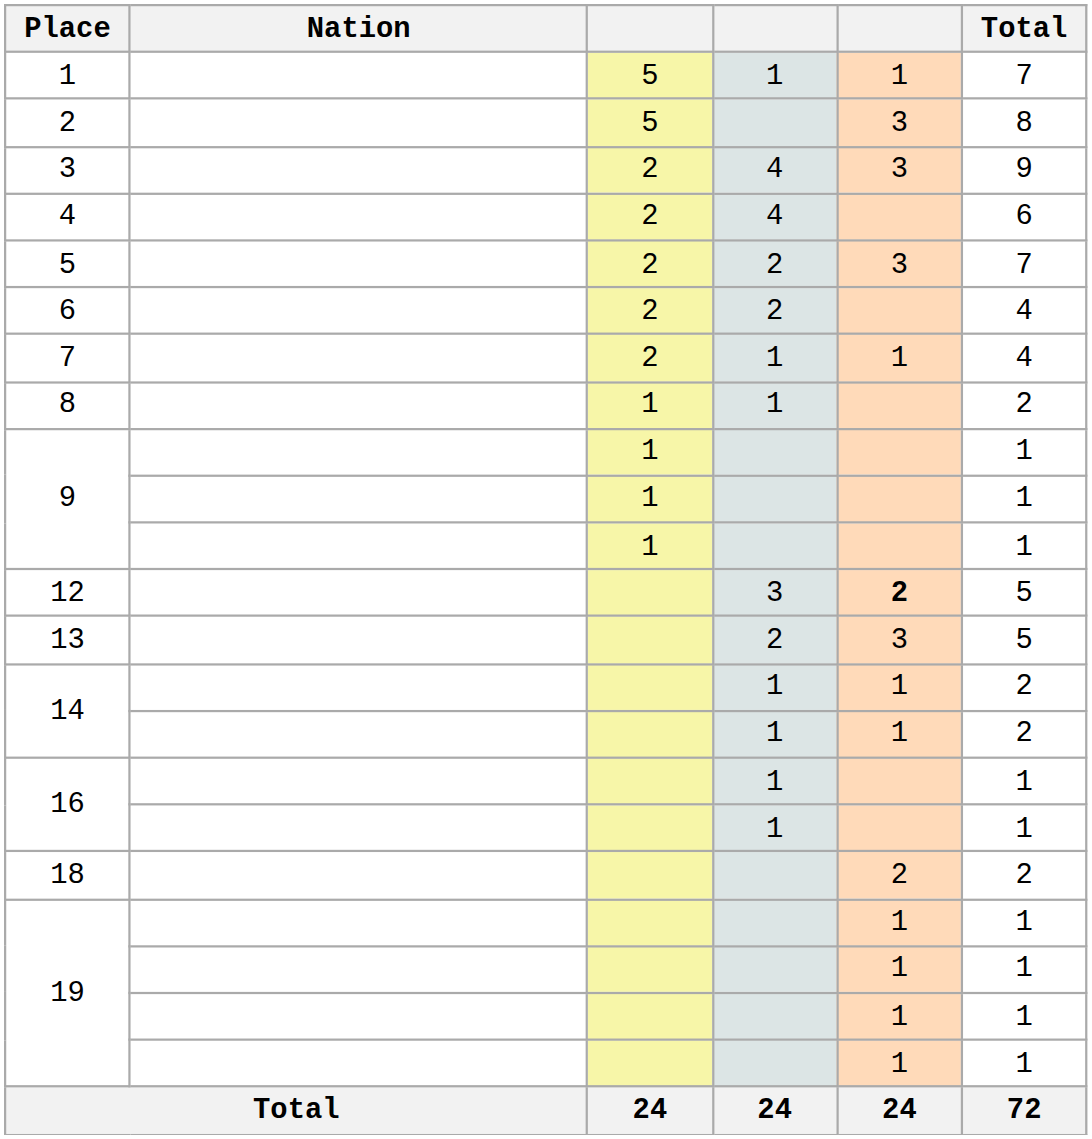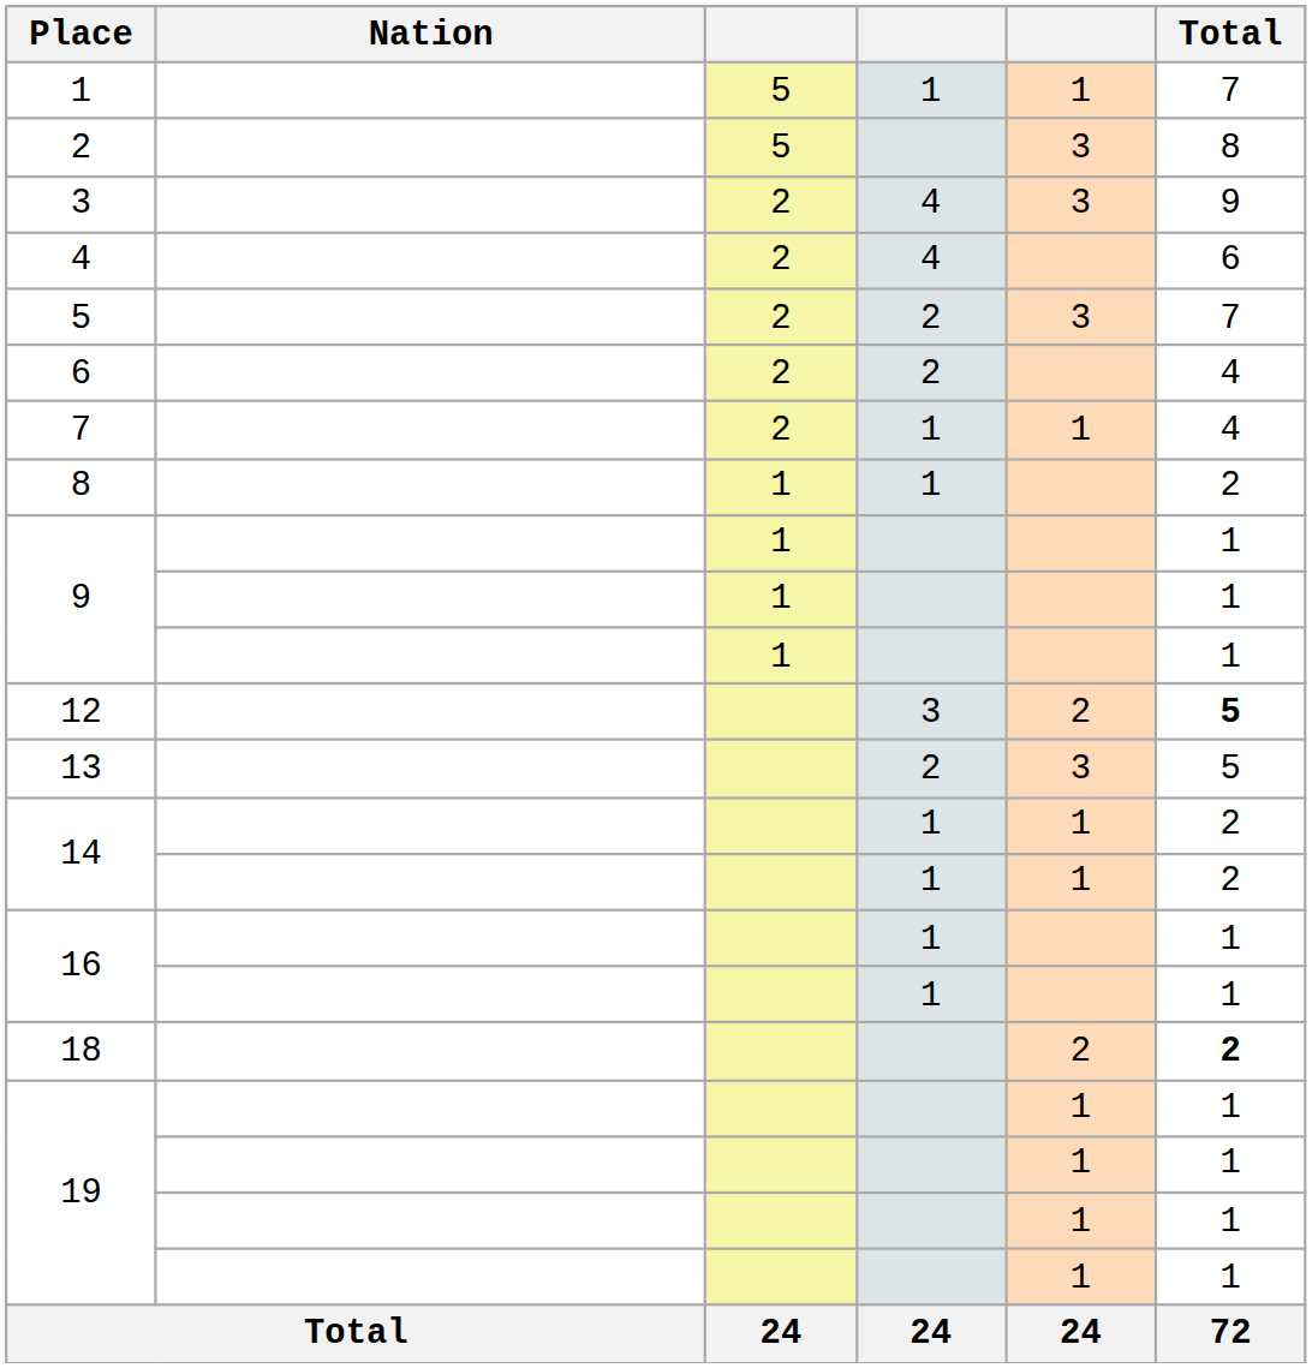12 | column 5: bold -> normal
12 | Total: normal -> bold
18 | Total: normal -> bold
